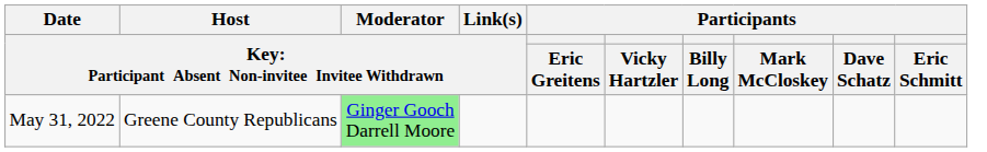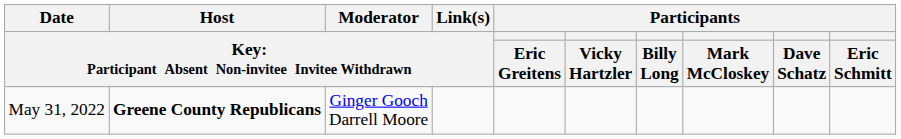May 31, 2022 | column 2: normal -> bold
May 31, 2022 | column 3: lightgreen background -> no background
